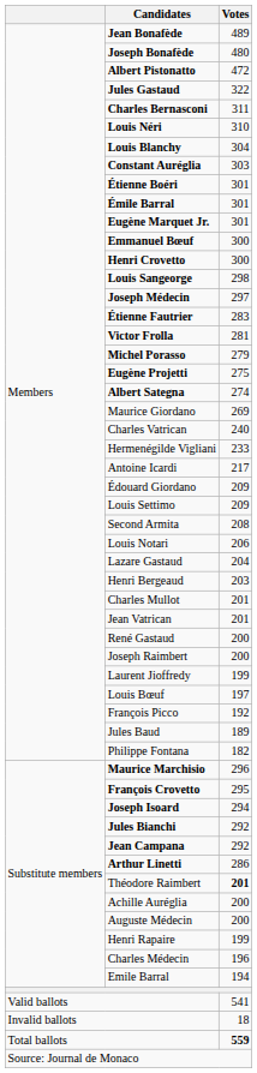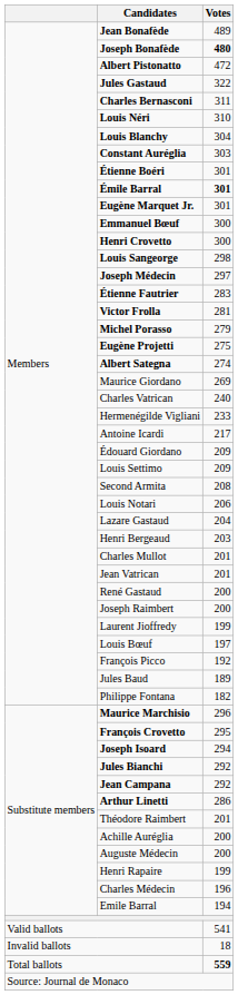Joseph Bonafède | Votes: normal -> bold
Émile Barral | Votes: normal -> bold
Théodore Raimbert | Votes: bold -> normal
